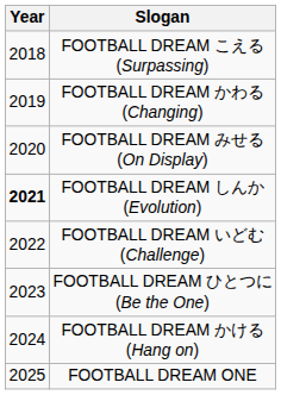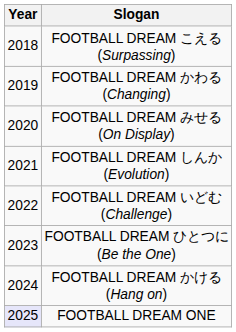FOOTBALL DREAM しんか (Evolution) | Year: bold -> normal
FOOTBALL DREAM ONE | Year: no background -> lavender background
